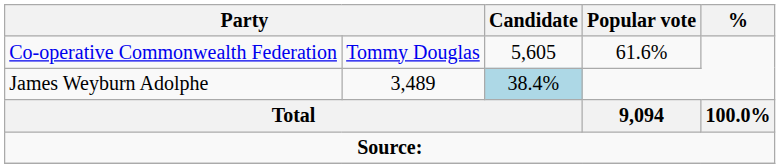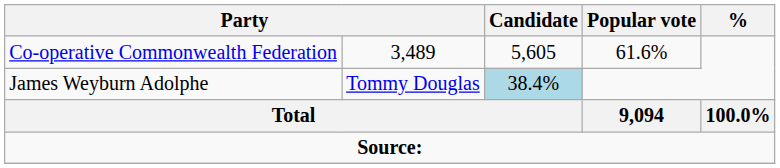Co-operative Commonwealth Federation | column 2: Tommy Douglas -> 3,489
James Weyburn Adolphe | column 2: 3,489 -> Tommy Douglas
